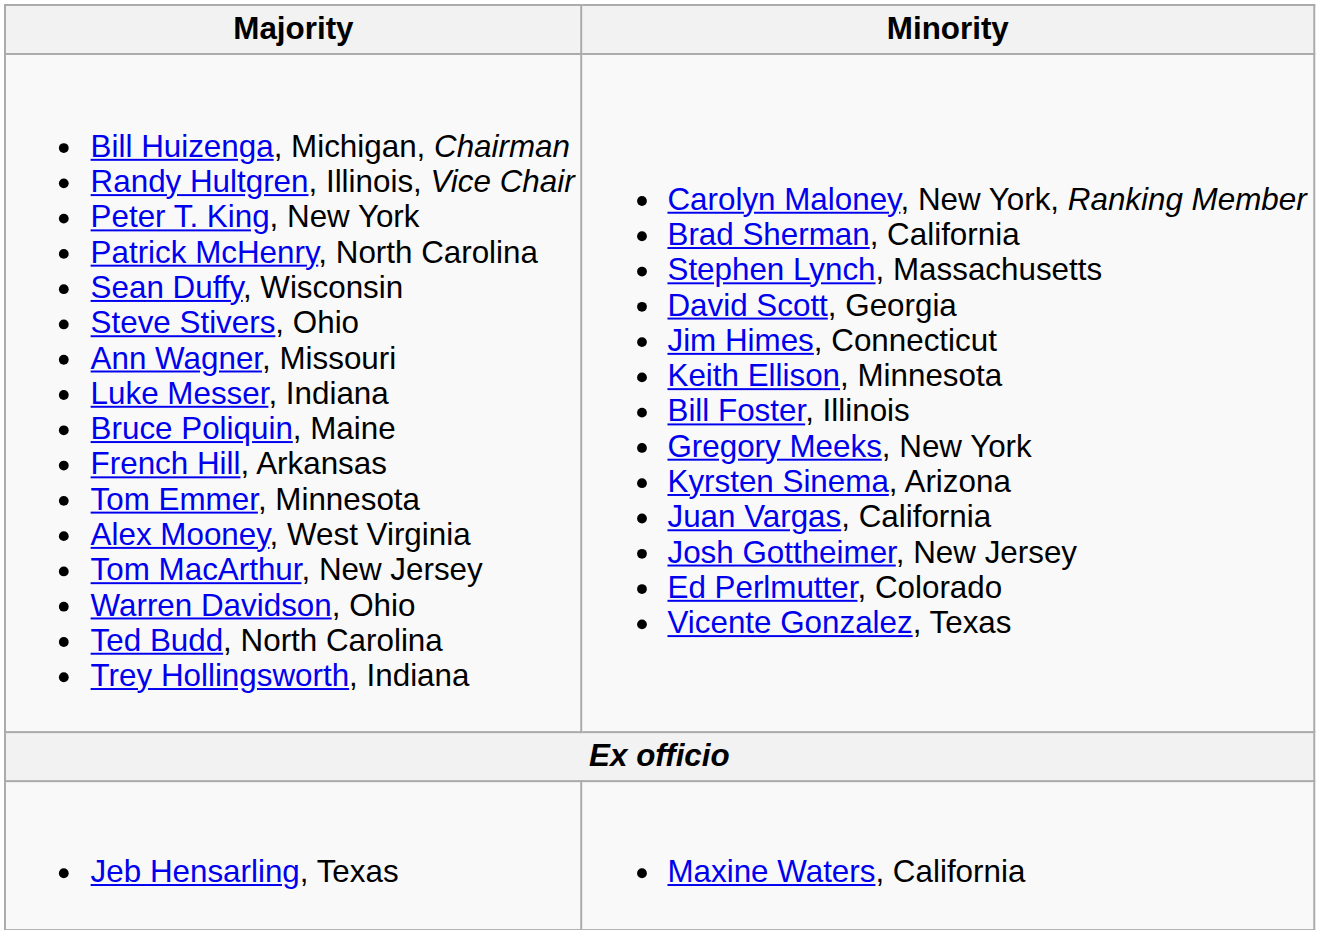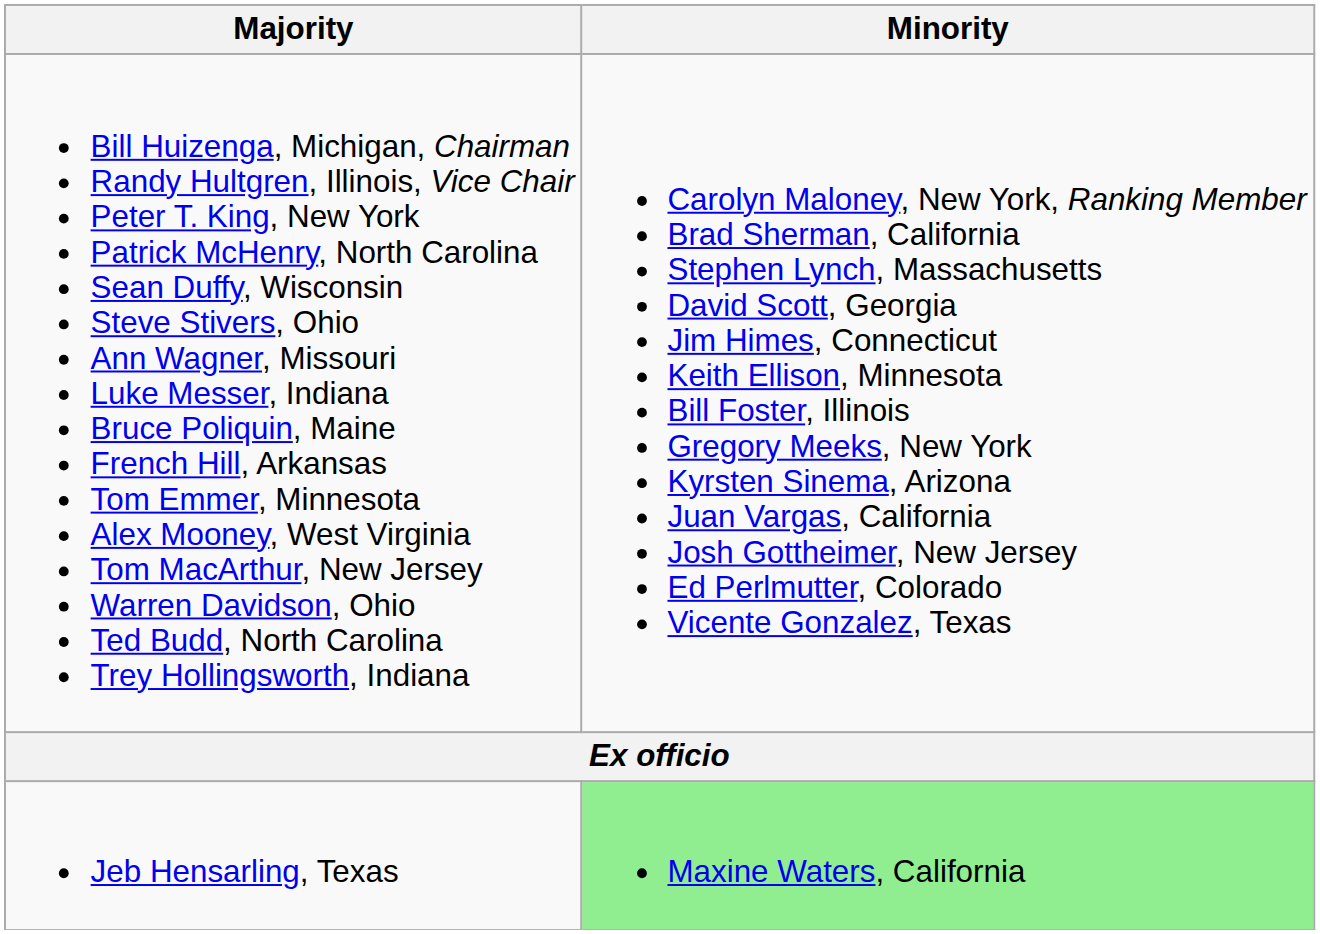Jeb Hensarling, Texas | Minority: no background -> lightgreen background
